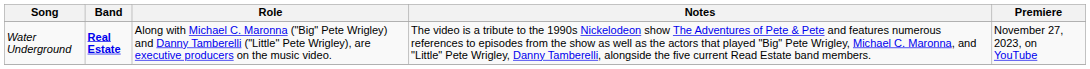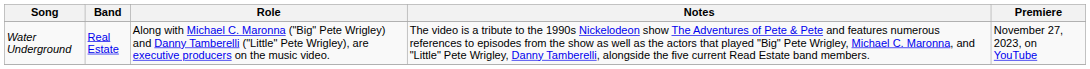Water Underground | Band: bold -> normal
